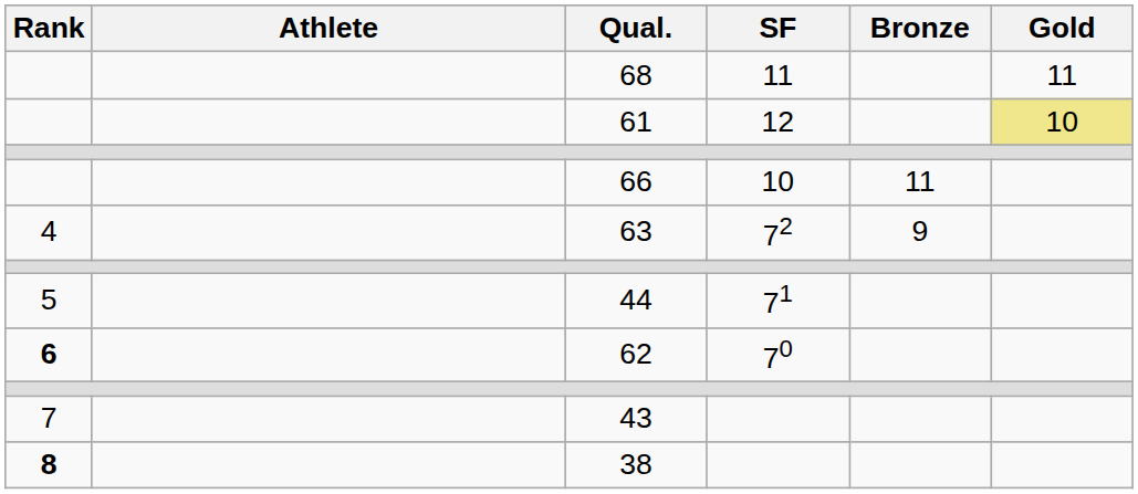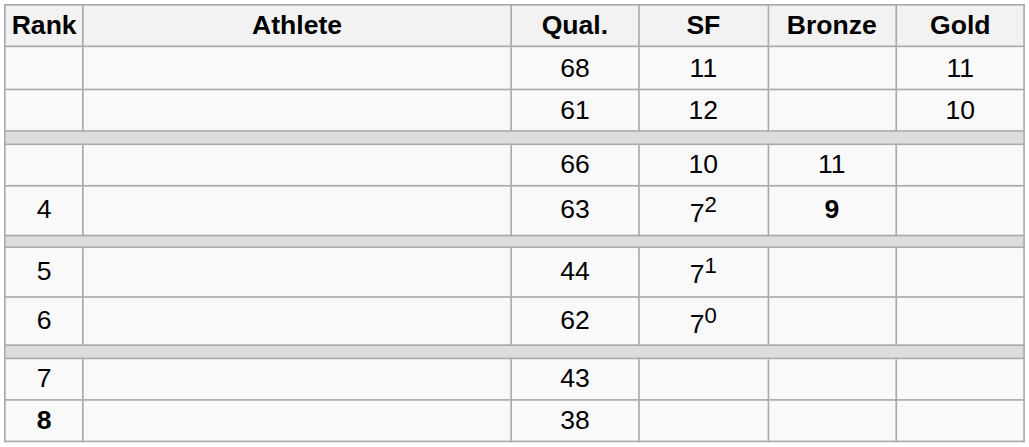61 | Gold: khaki background -> no background
63 | Bronze: normal -> bold
62 | Rank: bold -> normal
